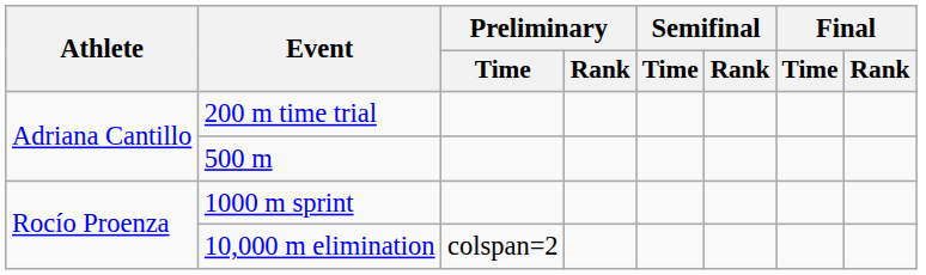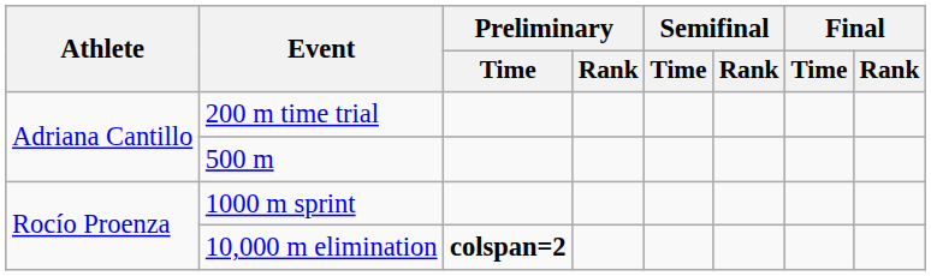10,000 m elimination | Preliminary / Time: normal -> bold
